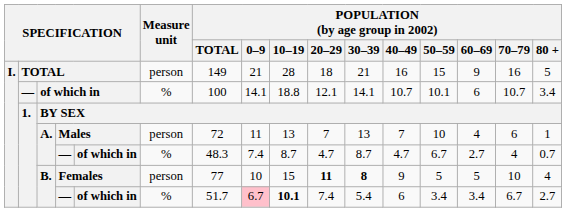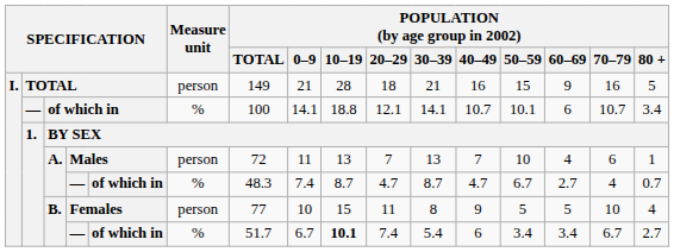Females | POPULATION (by age group in 2002) / 20–29: bold -> normal
Females | POPULATION (by age group in 2002) / 30–39: bold -> normal
B. / — | POPULATION (by age group in 2002) / 0–9: pink background -> no background
